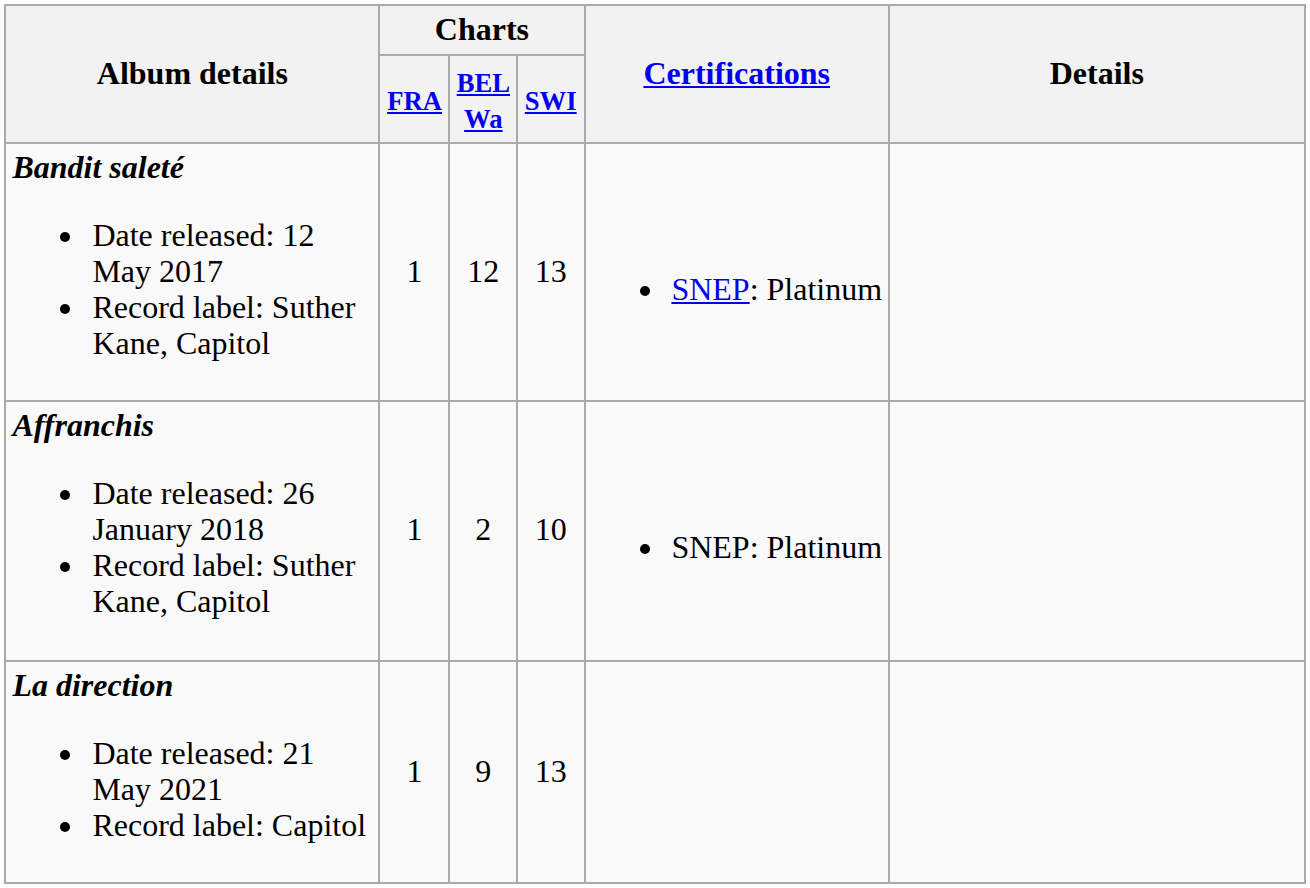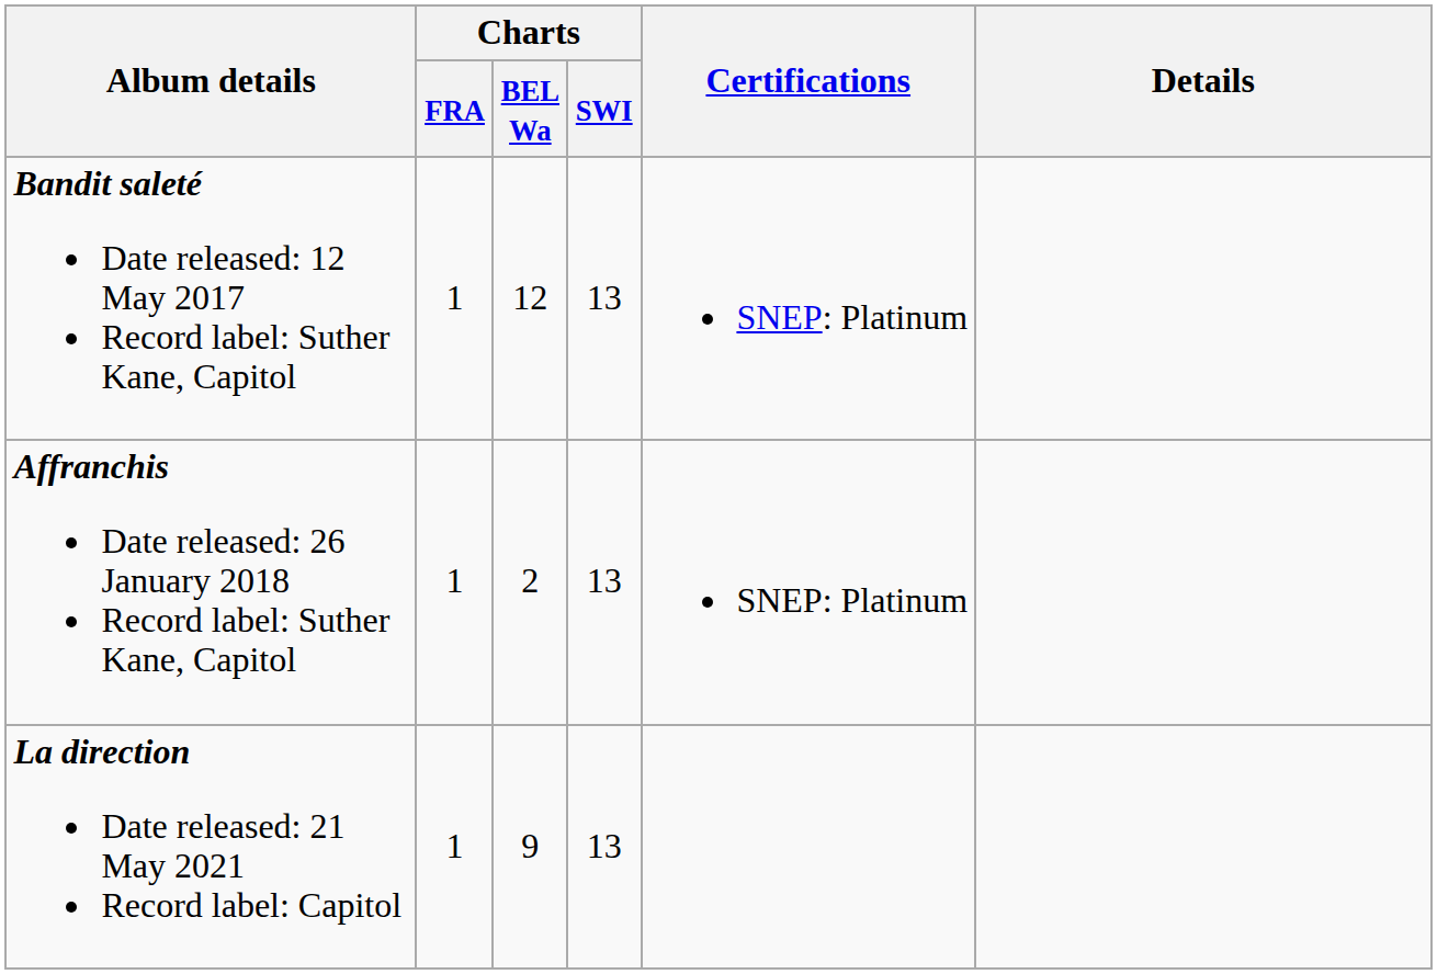row 4 | Charts / SWI: 10 -> 13
